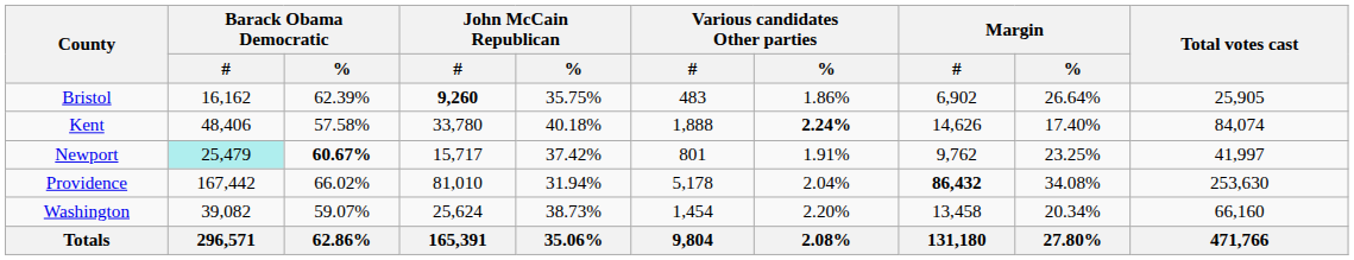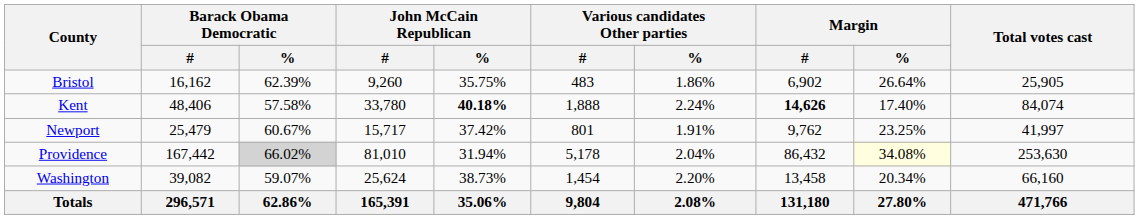Bristol | John McCain Republican / #: bold -> normal
Kent | John McCain Republican / %: normal -> bold
Kent | Various candidates Other parties / %: bold -> normal
Kent | Margin / #: normal -> bold
Newport | Barack Obama Democratic / #: paleturquoise background -> no background
Newport | Barack Obama Democratic / %: bold -> normal
Providence | Barack Obama Democratic / %: no background -> lightgrey background
Providence | Margin / #: bold -> normal
Providence | Margin / %: no background -> lightyellow background
